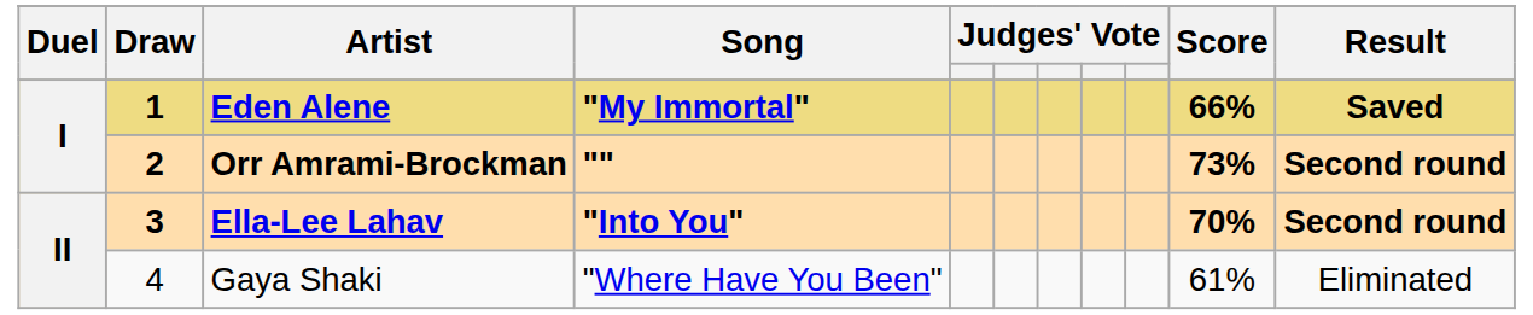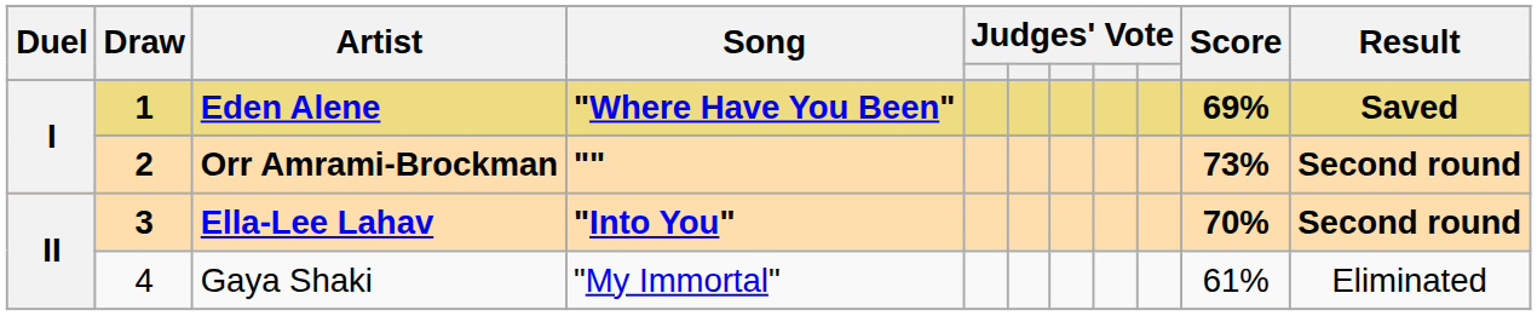Eden Alene | Song: "My Immortal" -> "Where Have You Been"
Eden Alene | Score: 66% -> 69%
Gaya Shaki | Song: "Where Have You Been" -> "My Immortal"
